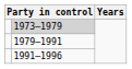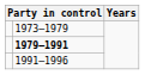1973–1979 | column 2: lightgrey background -> no background
1979–1991 | column 2: normal -> bold
